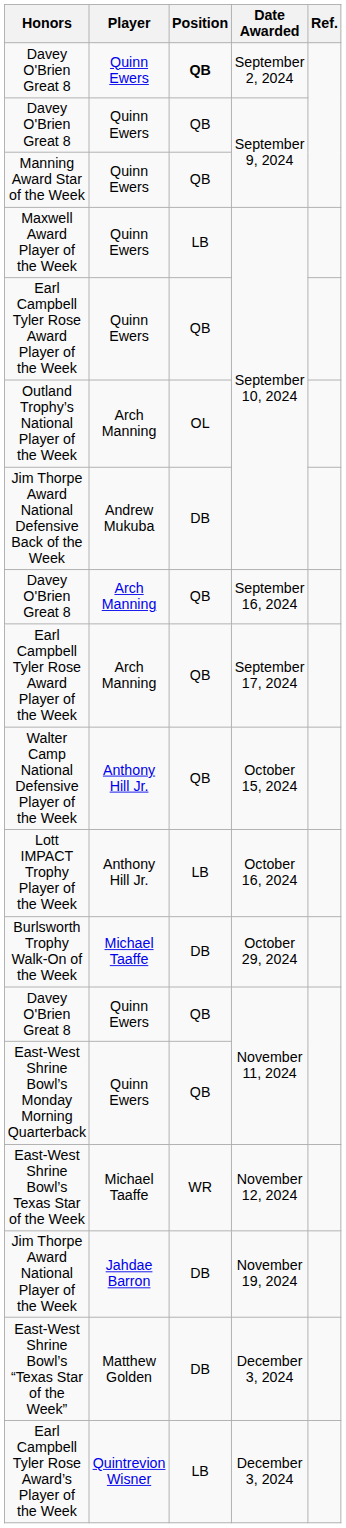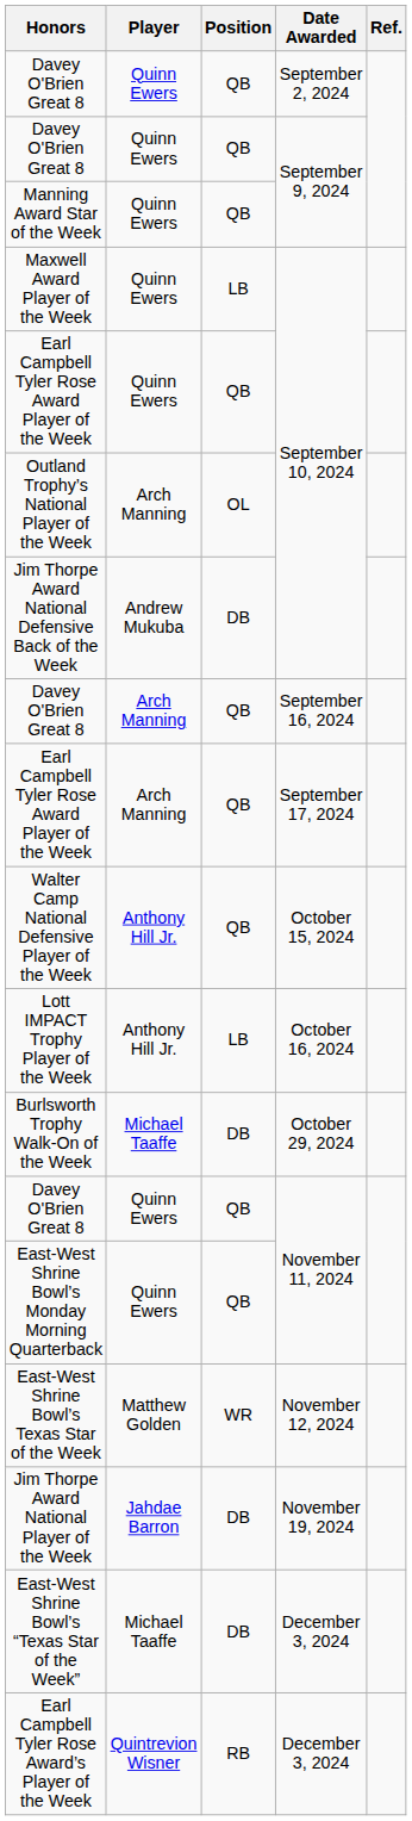Davey O'Brien Great 8 / September 2, 2024 | Position: bold -> normal
East-West Shrine Bowl’s Texas Star of the Week | Player: Michael Taaffe -> Matthew Golden
East-West Shrine Bowl’s “Texas Star of the Week” | Player: Matthew Golden -> Michael Taaffe
Earl Campbell Tyler Rose Award’s Player of the Week | Position: LB -> RB
